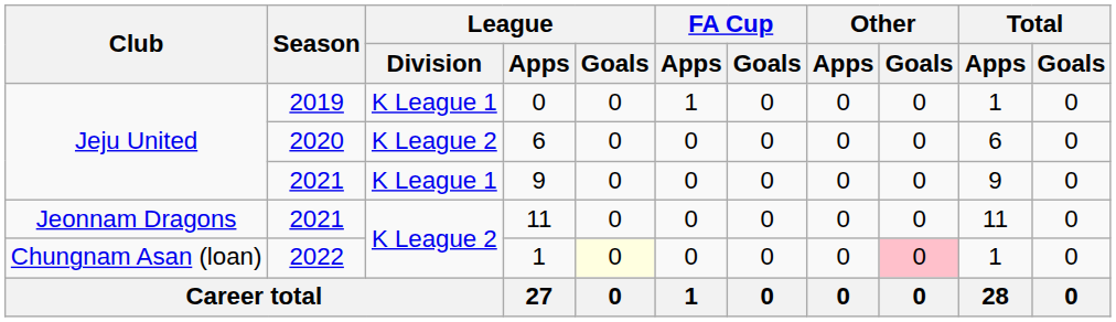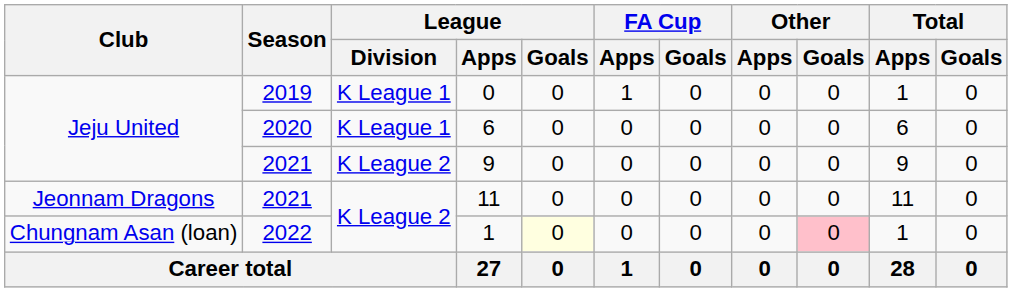row 4 | League / Division: K League 2 -> K League 1
row 5 | League / Division: K League 1 -> K League 2
